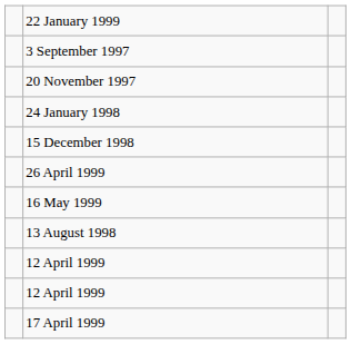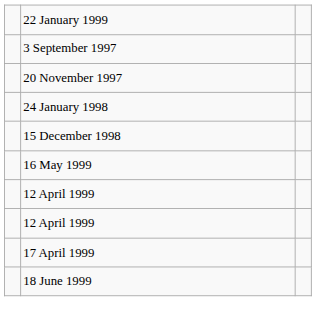- row: 26 April 1999
- row: 13 August 1998
+ row: 18 June 1999
